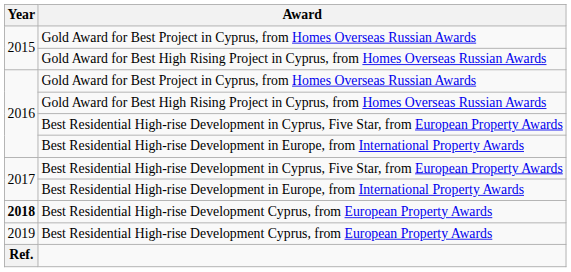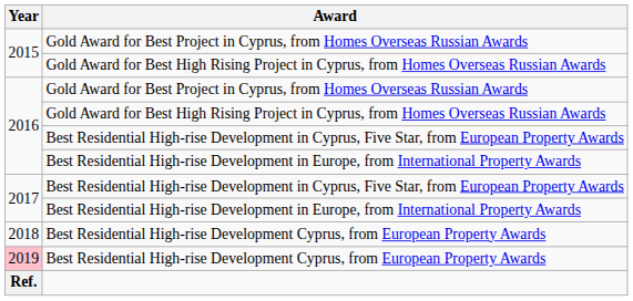row 10 | Year: bold -> normal
row 11 | Year: no background -> pink background
